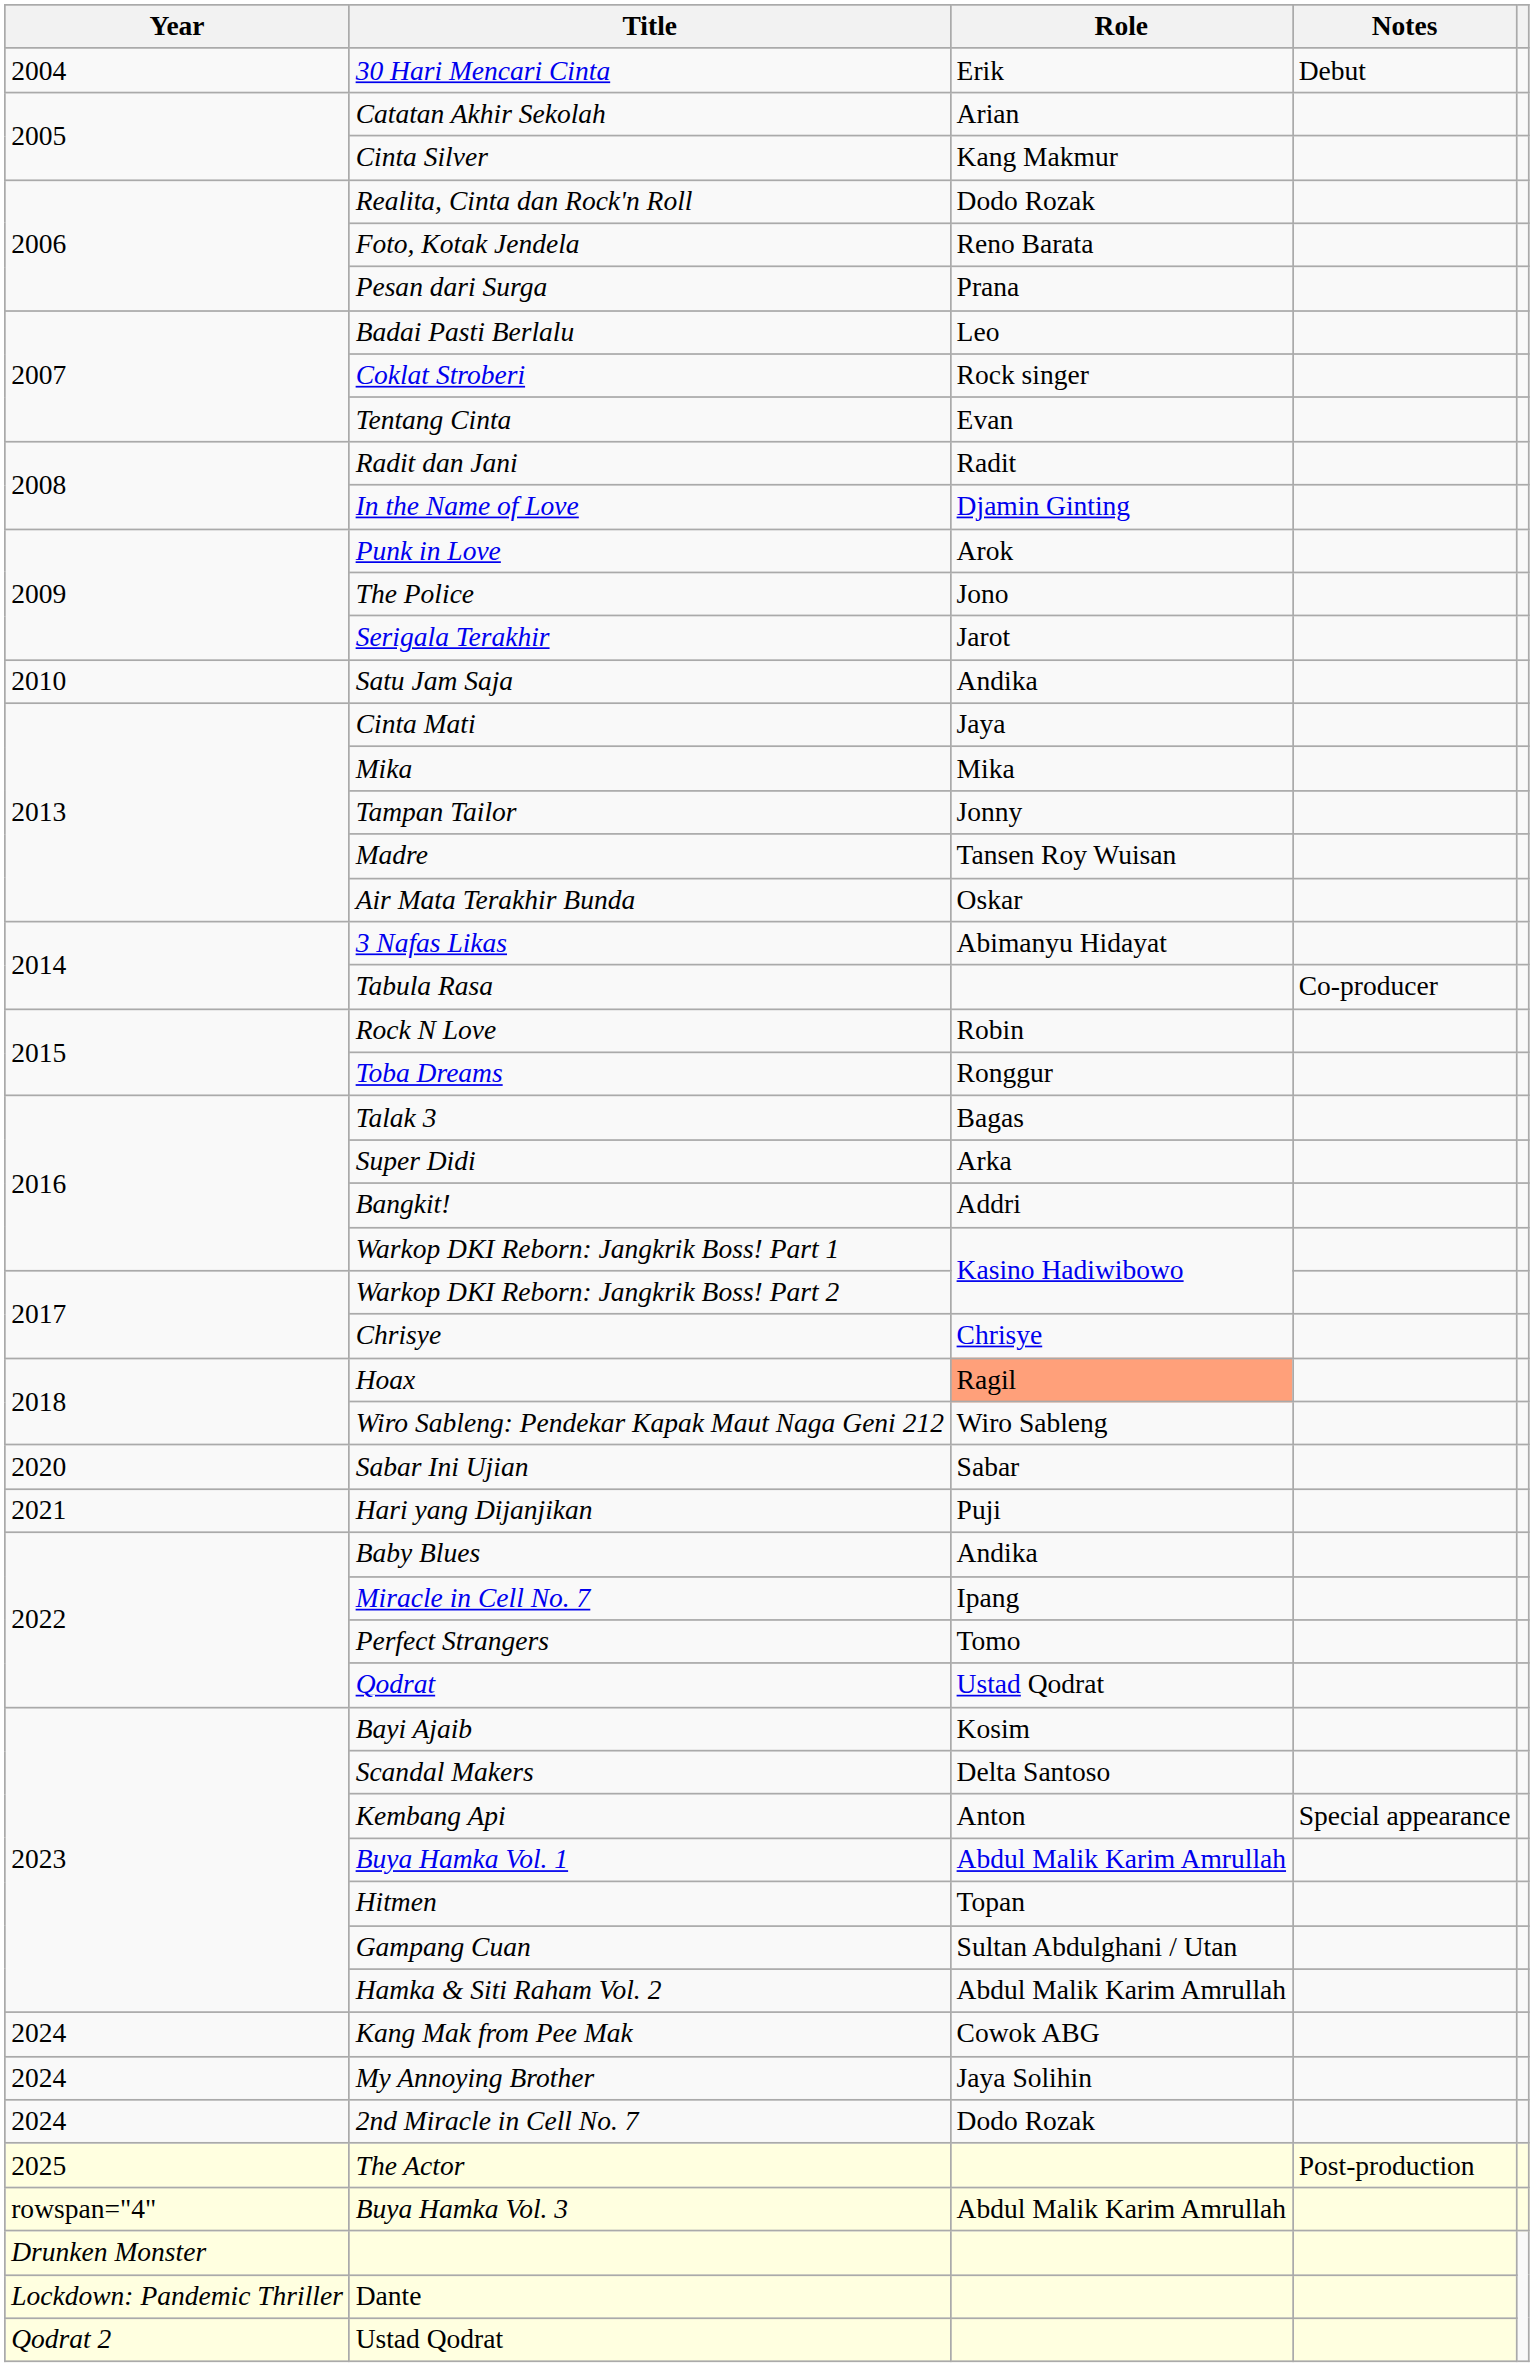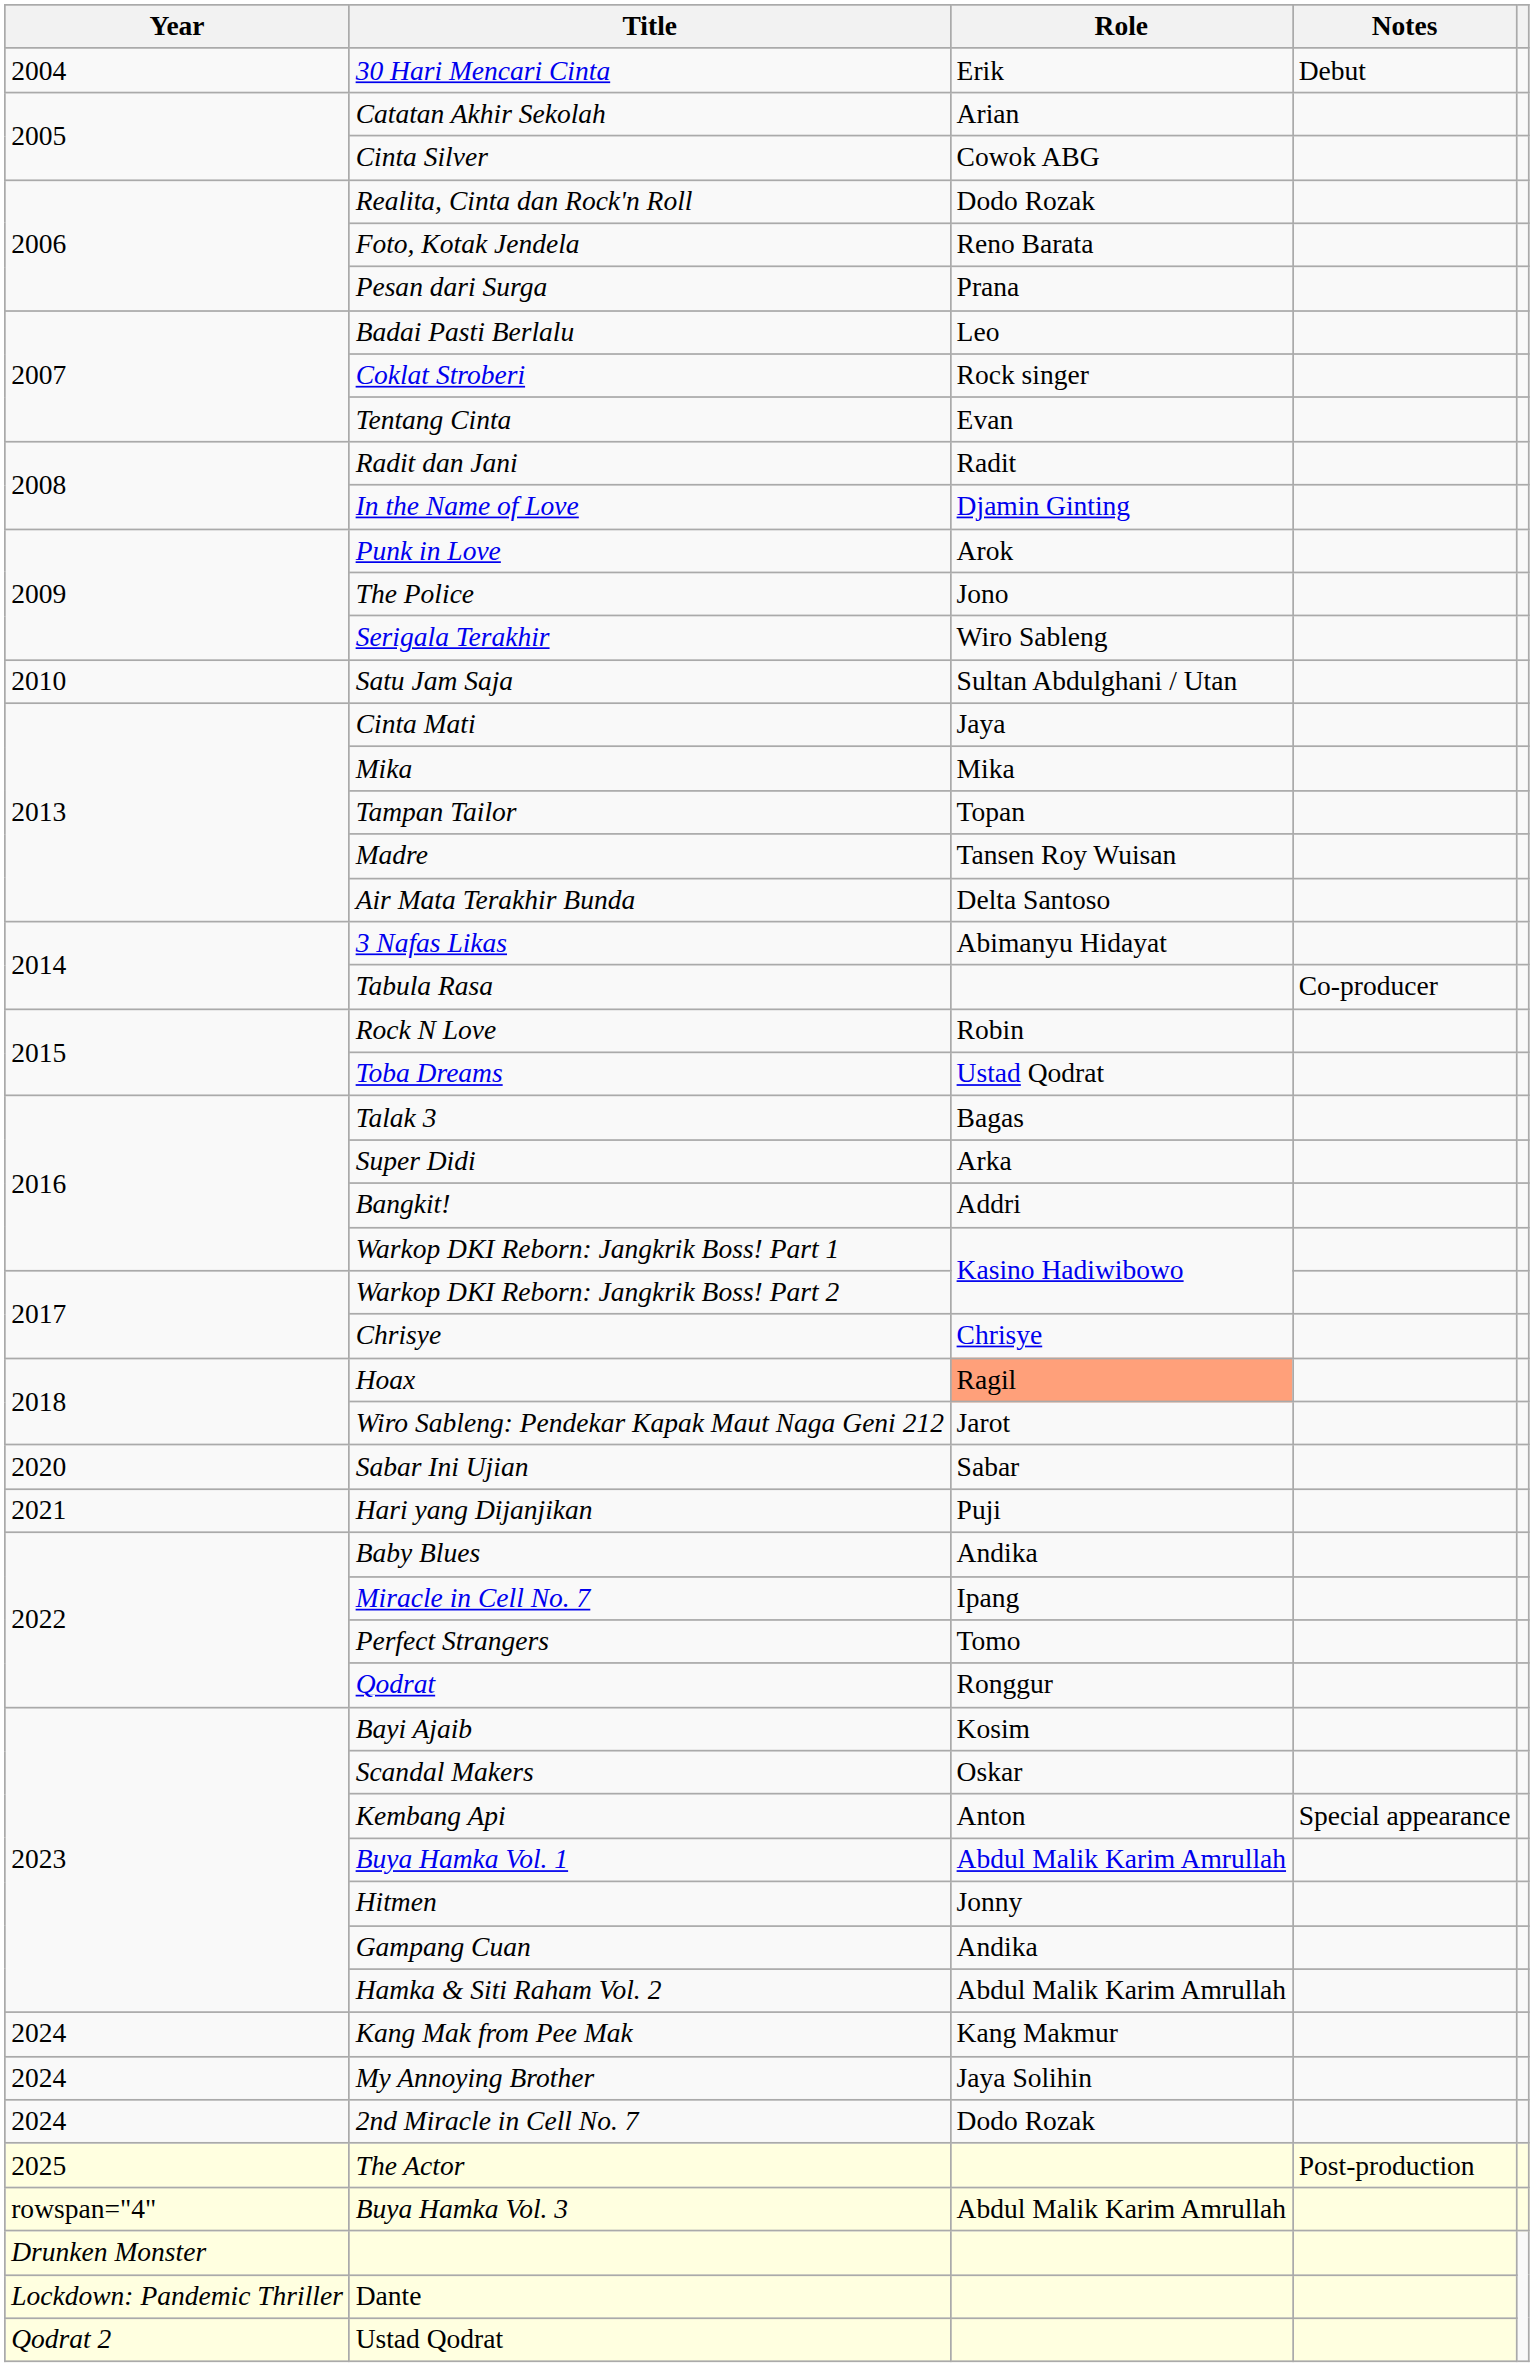Cinta Silver | Role: Kang Makmur -> Cowok ABG
Serigala Terakhir | Role: Jarot -> Wiro Sableng
Satu Jam Saja | Role: Andika -> Sultan Abdulghani / Utan
Tampan Tailor | Role: Jonny -> Topan
Air Mata Terakhir Bunda | Role: Oskar -> Delta Santoso
Toba Dreams | Role: Ronggur -> Ustad Qodrat
Wiro Sableng: Pendekar Kapak Maut Naga Geni 212 | Role: Wiro Sableng -> Jarot
Qodrat | Role: Ustad Qodrat -> Ronggur
Scandal Makers | Role: Delta Santoso -> Oskar
Hitmen | Role: Topan -> Jonny
Gampang Cuan | Role: Sultan Abdulghani / Utan -> Andika
Kang Mak from Pee Mak | Role: Cowok ABG -> Kang Makmur
